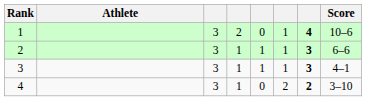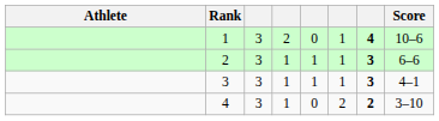columns swapped: Rank <-> Athlete
